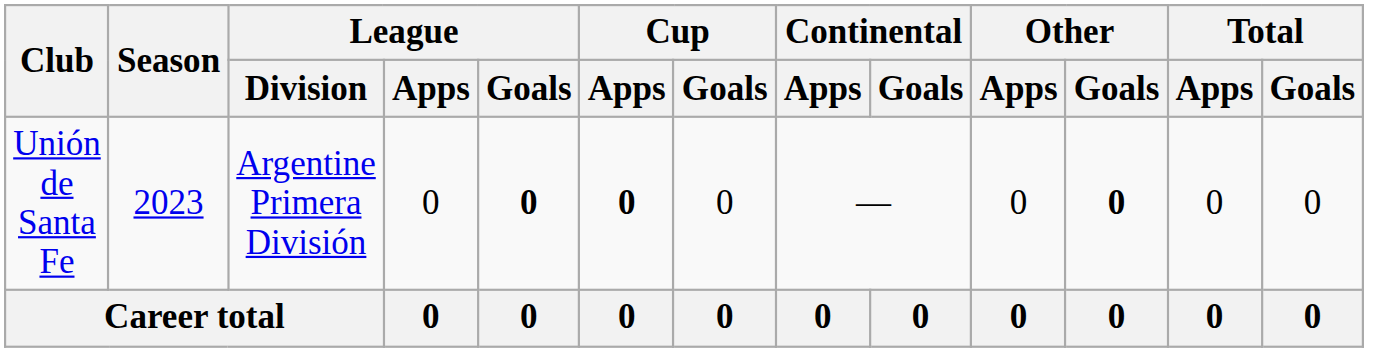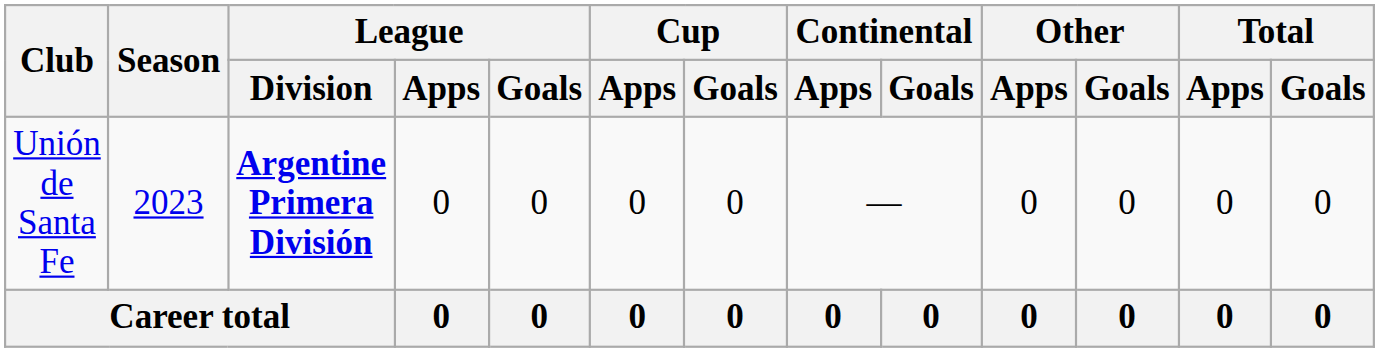Unión de Santa Fe | League / Division: normal -> bold
Unión de Santa Fe | League / Goals: bold -> normal
Unión de Santa Fe | Cup / Apps: bold -> normal
Unión de Santa Fe | Other / Goals: bold -> normal
